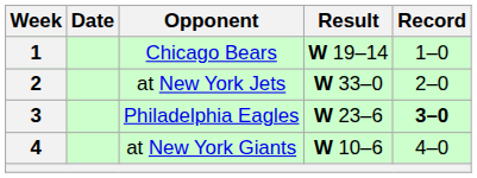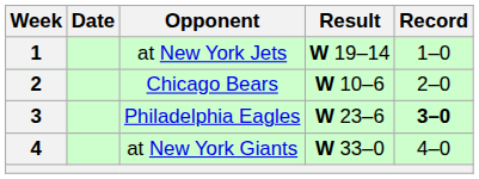1 | Opponent: Chicago Bears -> at New York Jets
2 | Opponent: at New York Jets -> Chicago Bears
2 | Result: W 33–0 -> W 10–6
4 | Result: W 10–6 -> W 33–0
